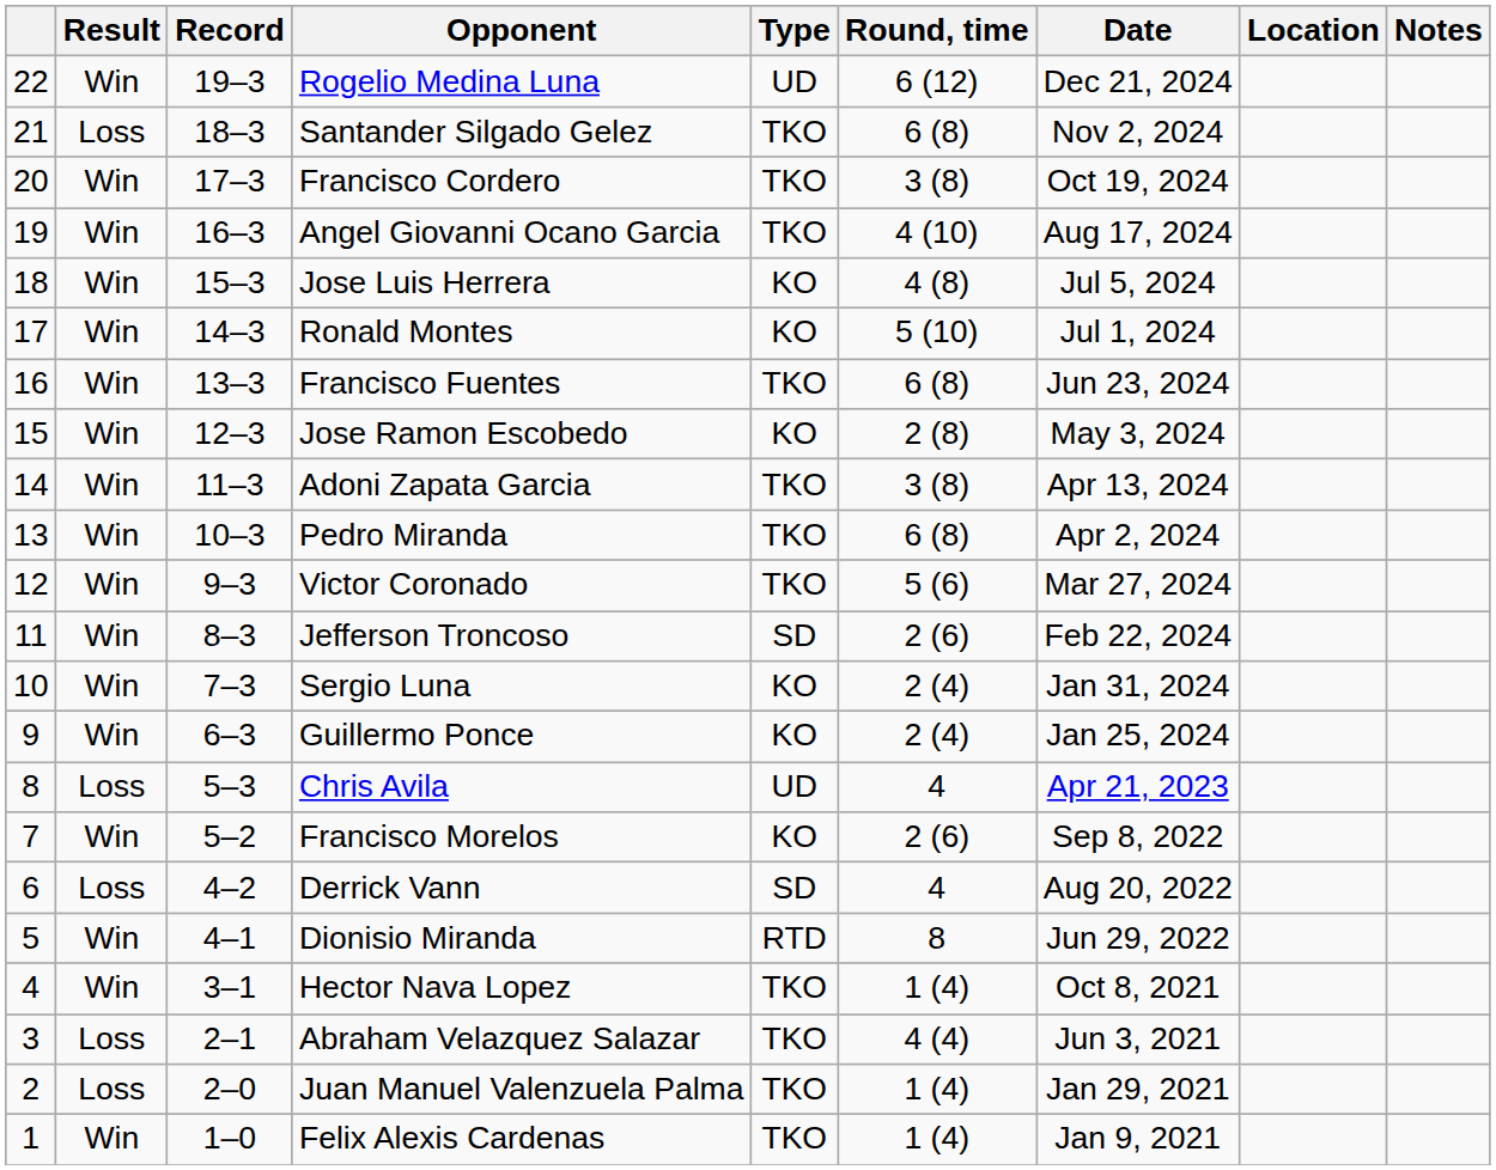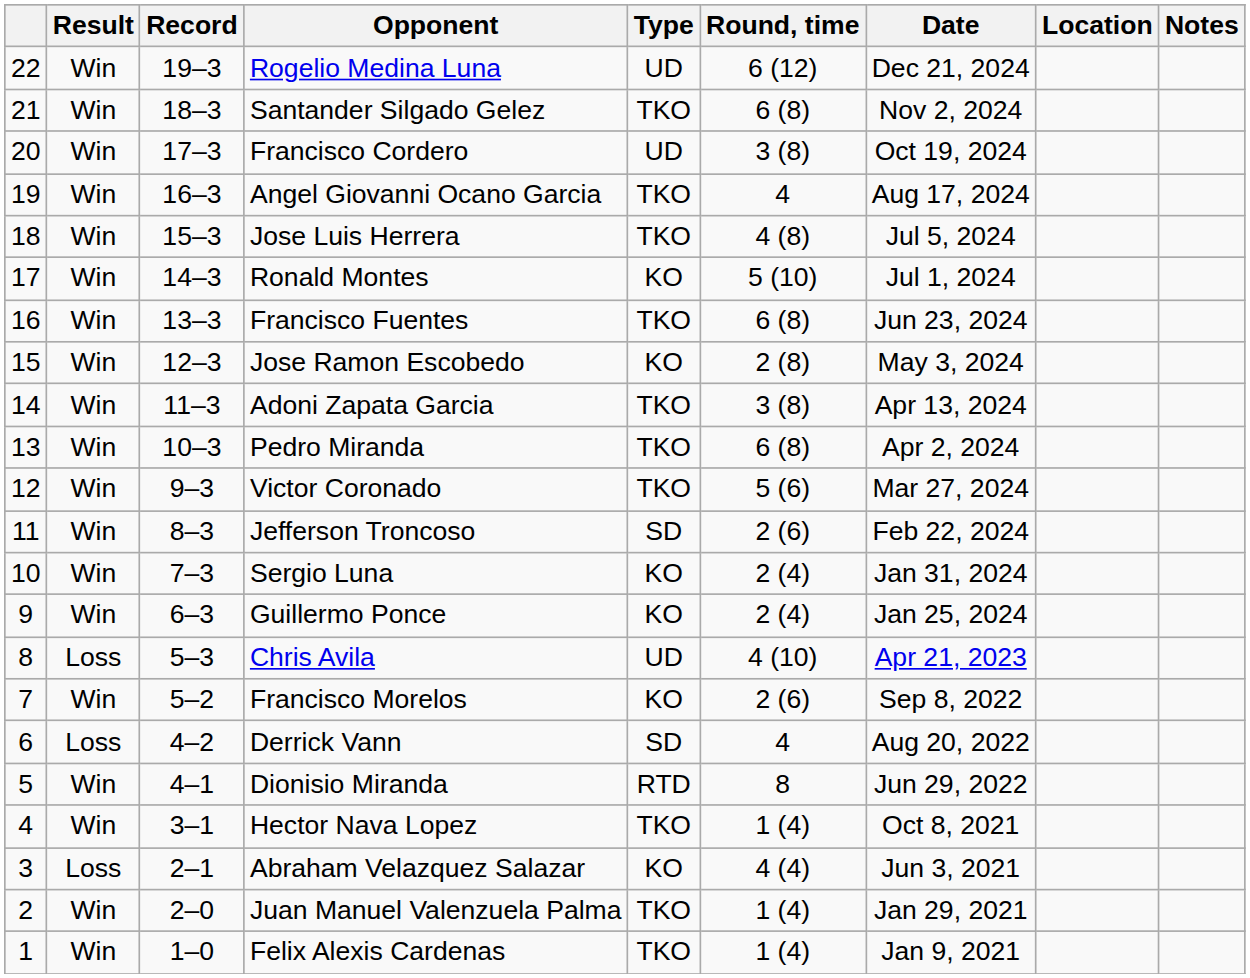Santander Silgado Gelez | Result: Loss -> Win
Francisco Cordero | Type: TKO -> UD
Angel Giovanni Ocano Garcia | Round, time: 4 (10) -> 4
Jose Luis Herrera | Type: KO -> TKO
Chris Avila | Round, time: 4 -> 4 (10)
Abraham Velazquez Salazar | Type: TKO -> KO
Juan Manuel Valenzuela Palma | Result: Loss -> Win
